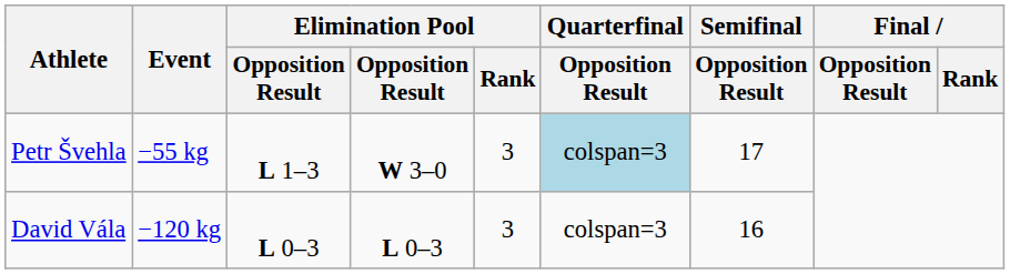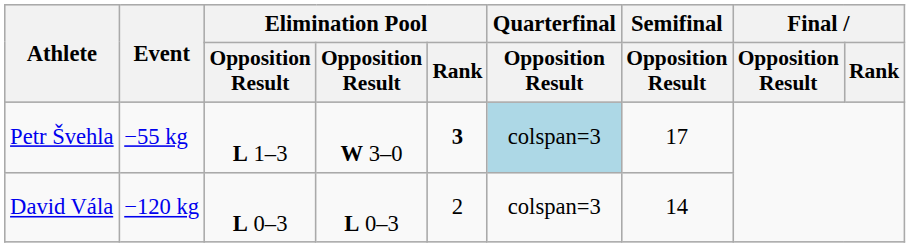Petr Švehla | Elimination Pool / Rank: normal -> bold
David Vála | Elimination Pool / Rank: 3 -> 2
David Vála | Semifinal / Opposition Result: 16 -> 14
